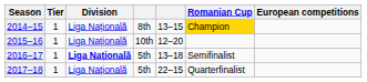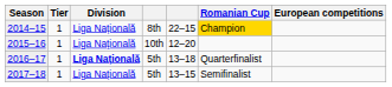2014–15 | column 5: 13–15 -> 22–15
2016–17 | Romanian Cup: Semifinalist -> Quarterfinalist
2017–18 | column 5: 22–15 -> 13–15
2017–18 | Romanian Cup: Quarterfinalist -> Semifinalist
